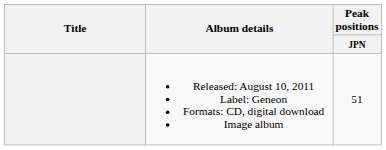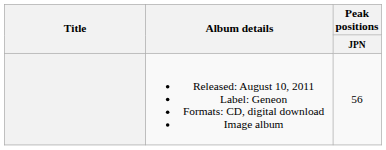row 3 | Peak positions / JPN: 51 -> 56
